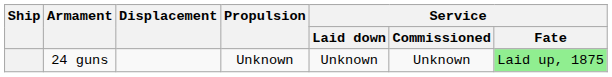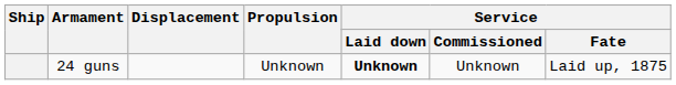24 guns | Service / Laid down: normal -> bold
24 guns | Service / Fate: lightgreen background -> no background
